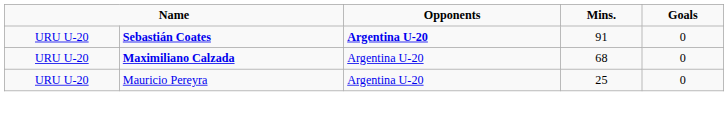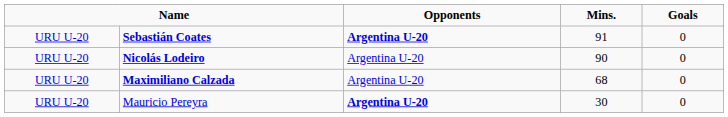+ row: URU U-20 | Nicolás Lodeiro | Argentina U-20 | 90 | 0
Mauricio Pereyra | Opponents: normal -> bold
Mauricio Pereyra | Mins.: 25 -> 30
